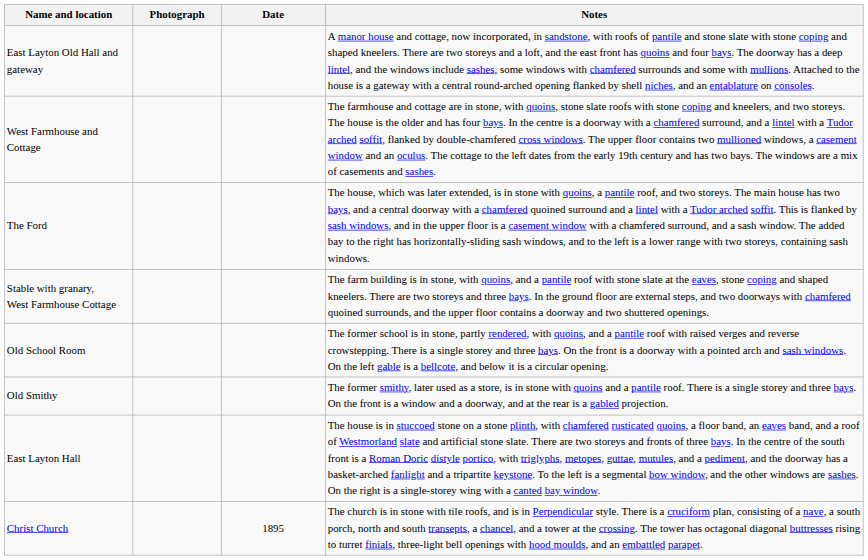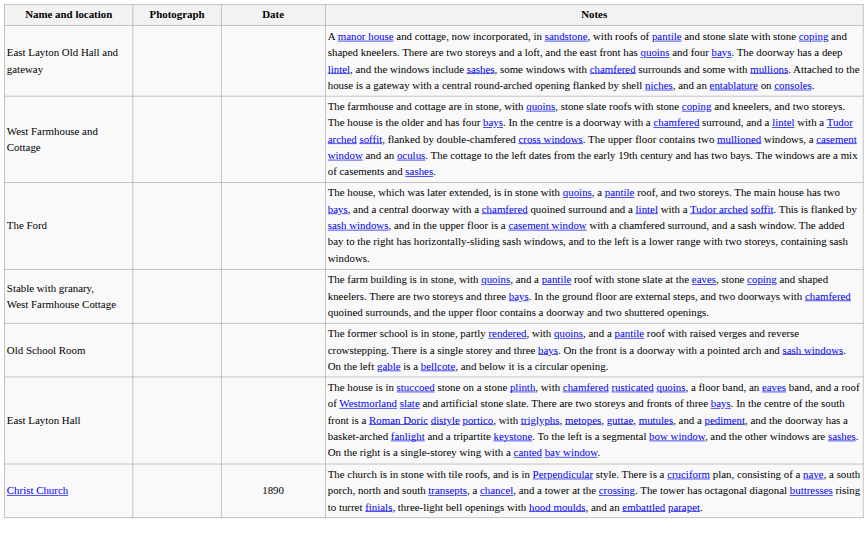- row: Old Smithy | The former smithy, later used as a store, is in stone with quoins and a pantile roof. There is a single storey and three bays. On the front is a window and a doorway, and at the rear is a gabled projection.
Christ Church | Date: 1895 -> 1890
